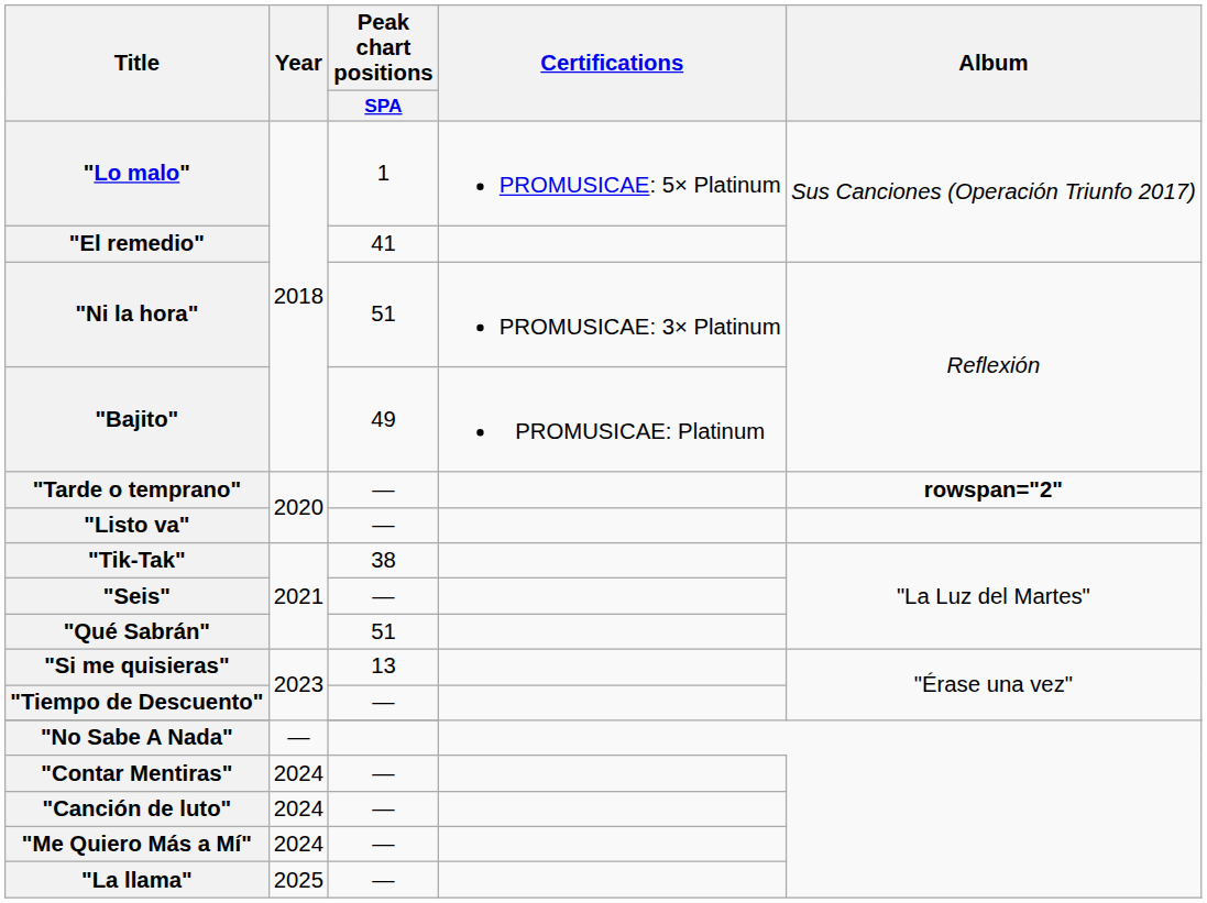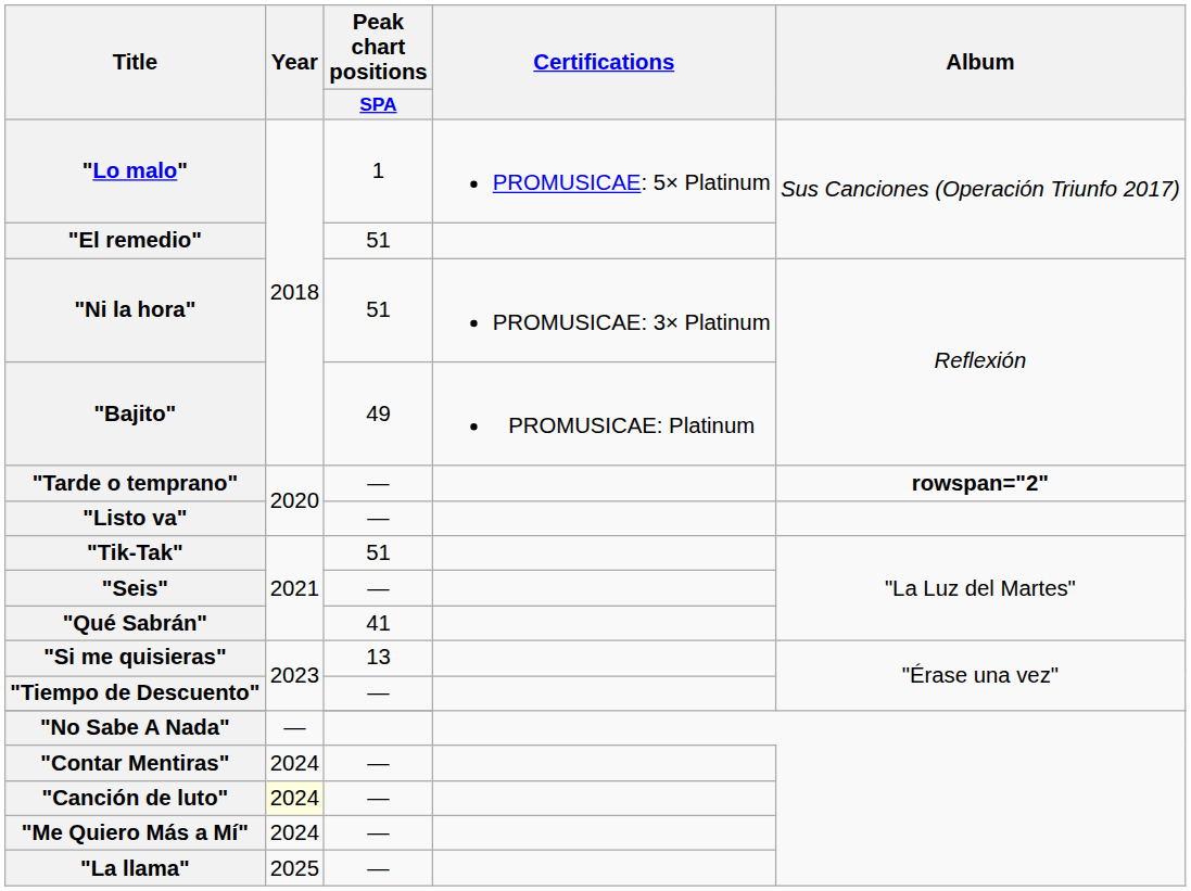"El remedio" | Peak chart positions / SPA: 41 -> 51
"Tik-Tak" | Peak chart positions / SPA: 38 -> 51
"Qué Sabrán" | Peak chart positions / SPA: 51 -> 41
"Canción de luto" | Year: no background -> lightyellow background
